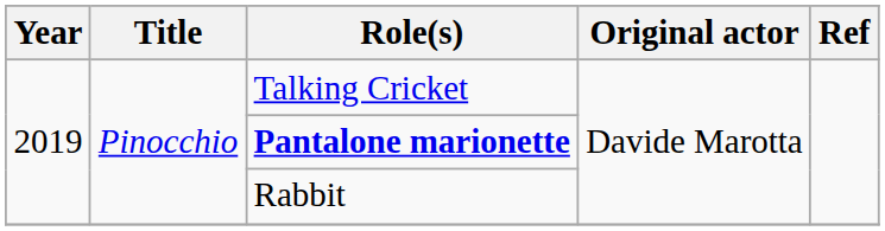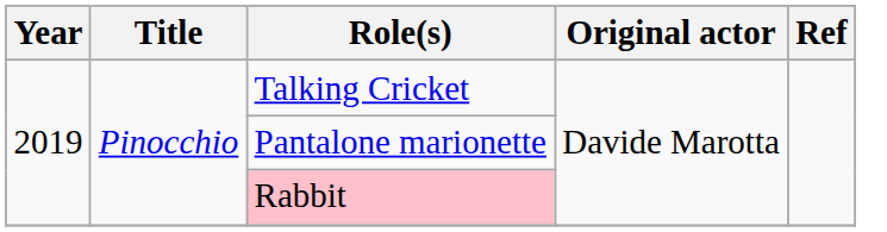Pantalone marionette | Role(s): bold -> normal
Rabbit | Role(s): no background -> pink background
